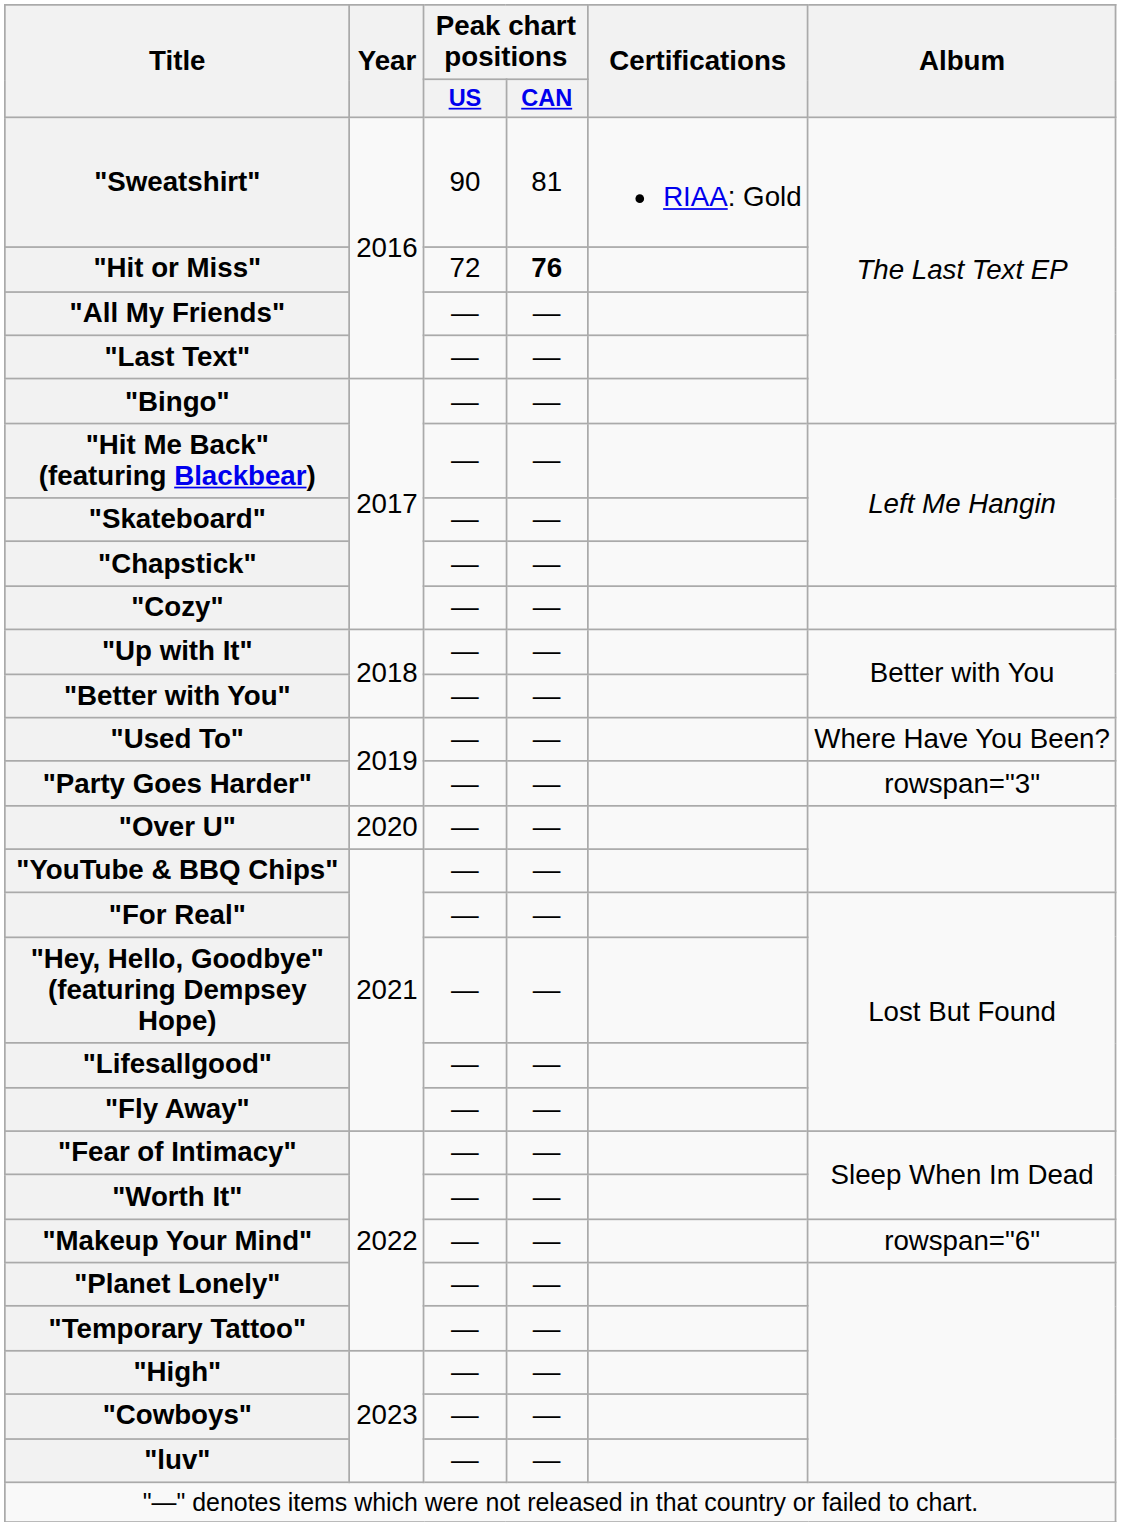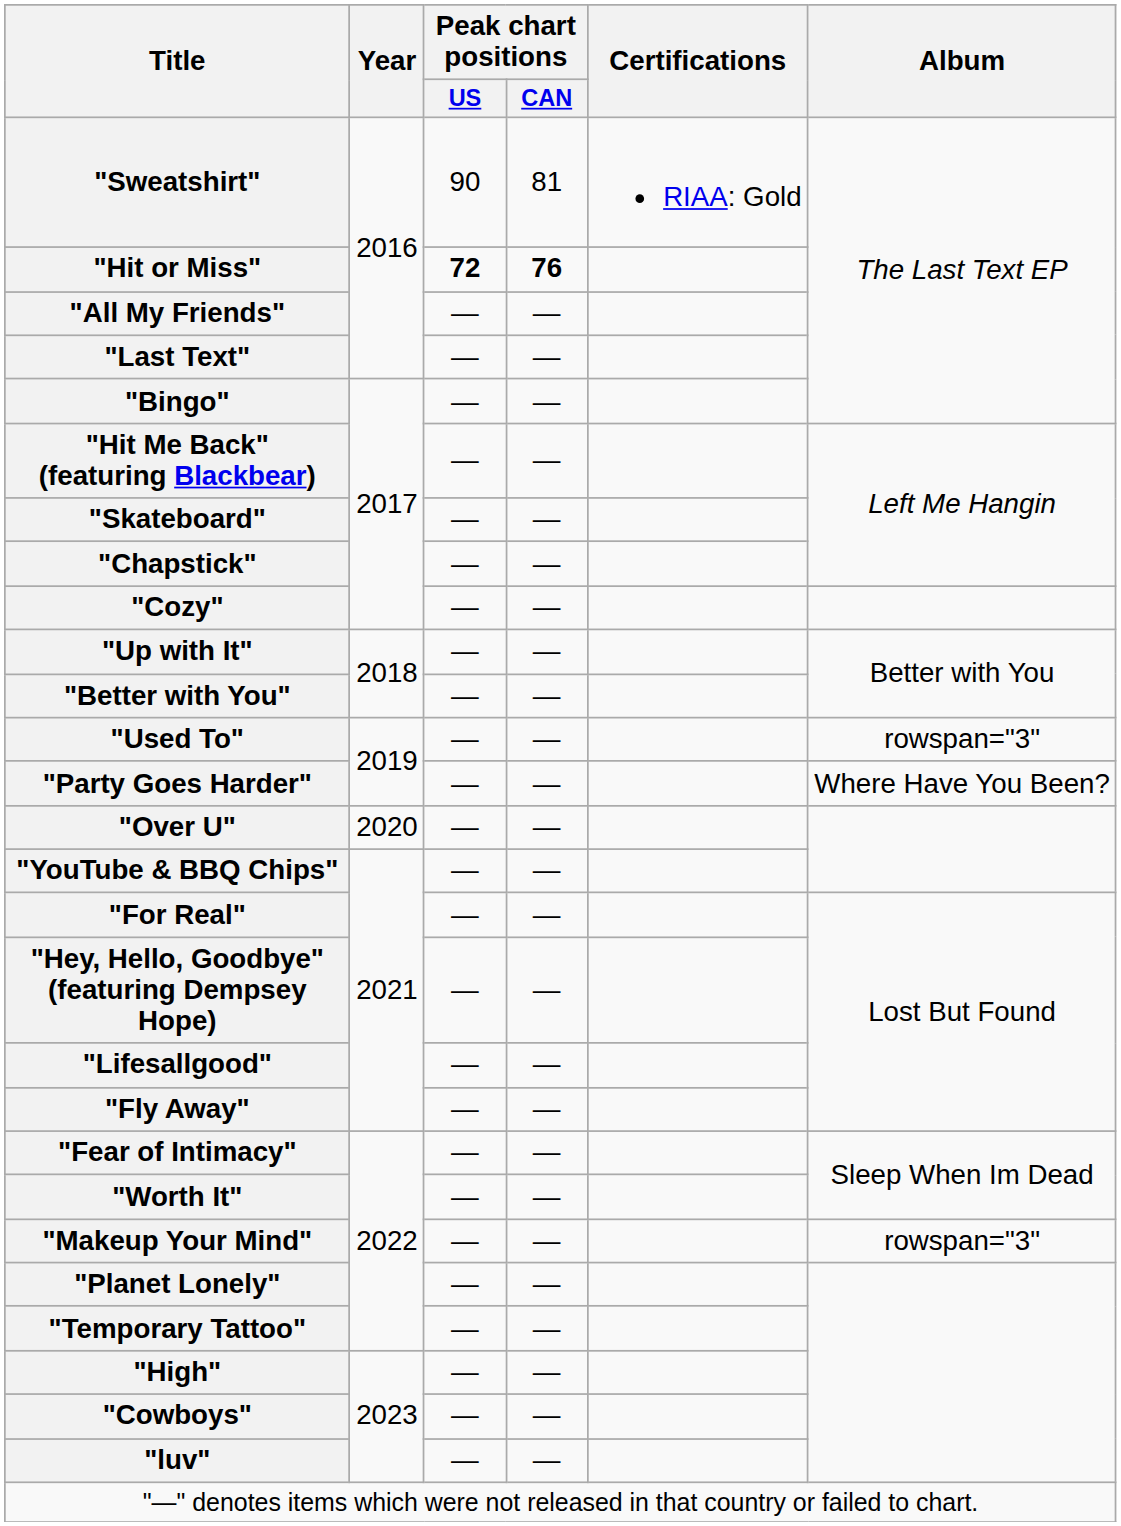"Hit or Miss" | Peak chart positions / US: normal -> bold
"Used To" | Album: Where Have You Been? -> rowspan="3"
"Party Goes Harder" | Album: rowspan="3" -> Where Have You Been?
"Makeup Your Mind" | Album: rowspan="6" -> rowspan="3"
